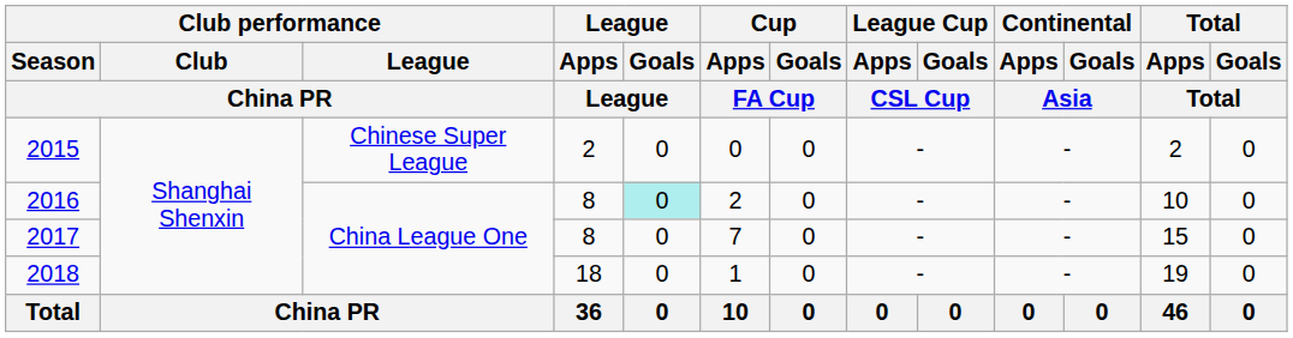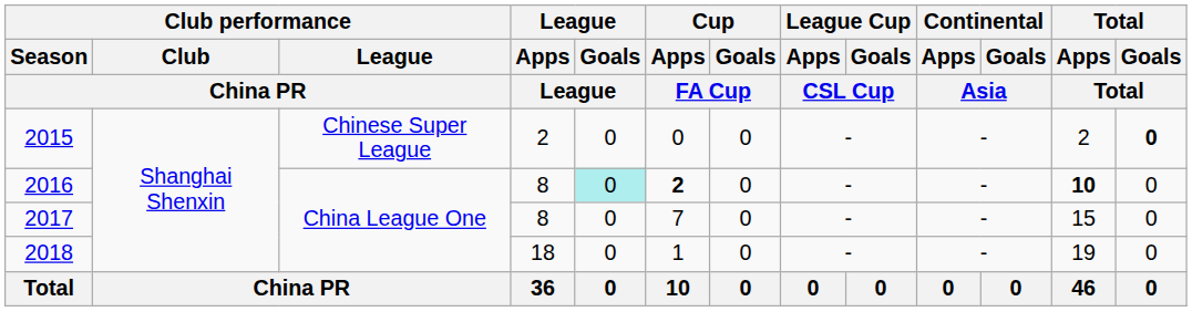2015 | Total / Goals / Total: normal -> bold
2016 | Cup / Apps / FA Cup: normal -> bold
2016 | Total / Apps / Total: normal -> bold
